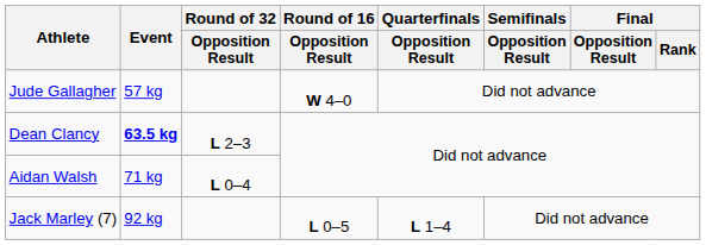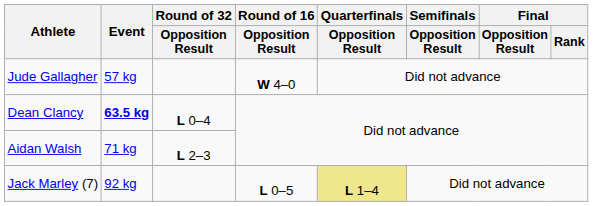Dean Clancy | Round of 32 / Opposition Result: L 2–3 -> L 0–4
Aidan Walsh | Round of 32 / Opposition Result: L 0–4 -> L 2–3
Jack Marley (7) | Quarterfinals / Opposition Result: no background -> khaki background
